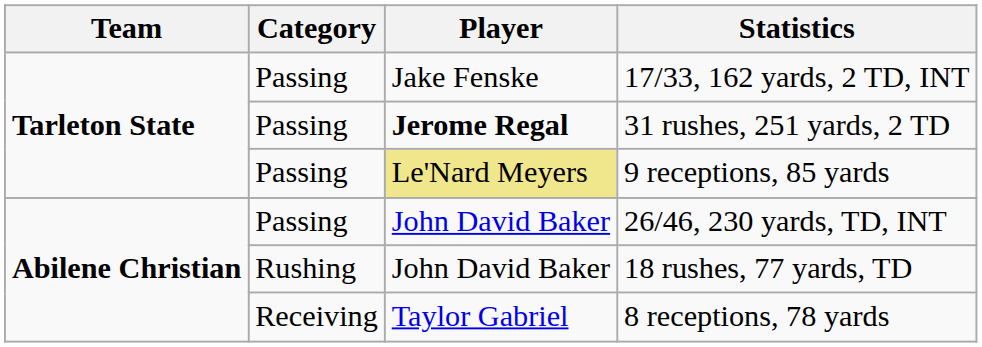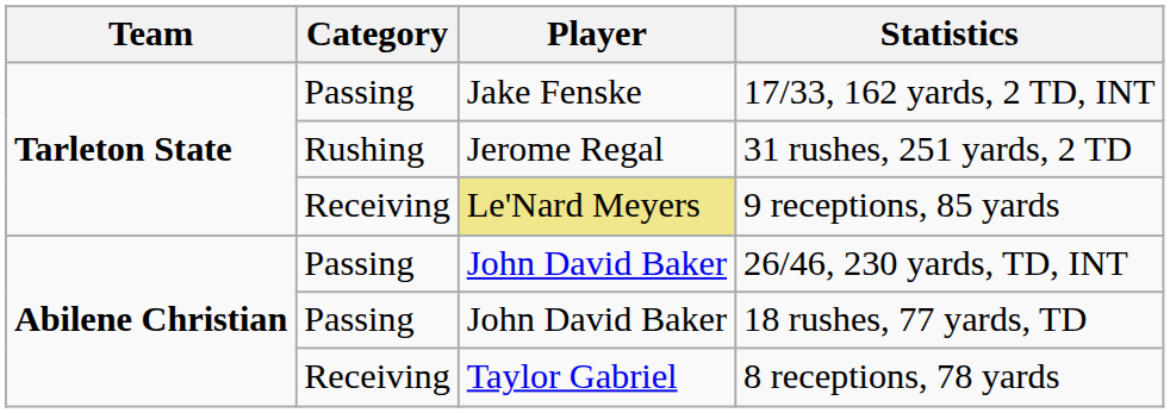31 rushes, 251 yards, 2 TD | Category: Passing -> Rushing
31 rushes, 251 yards, 2 TD | Player: bold -> normal
9 receptions, 85 yards | Category: Passing -> Receiving
18 rushes, 77 yards, TD | Category: Rushing -> Passing
